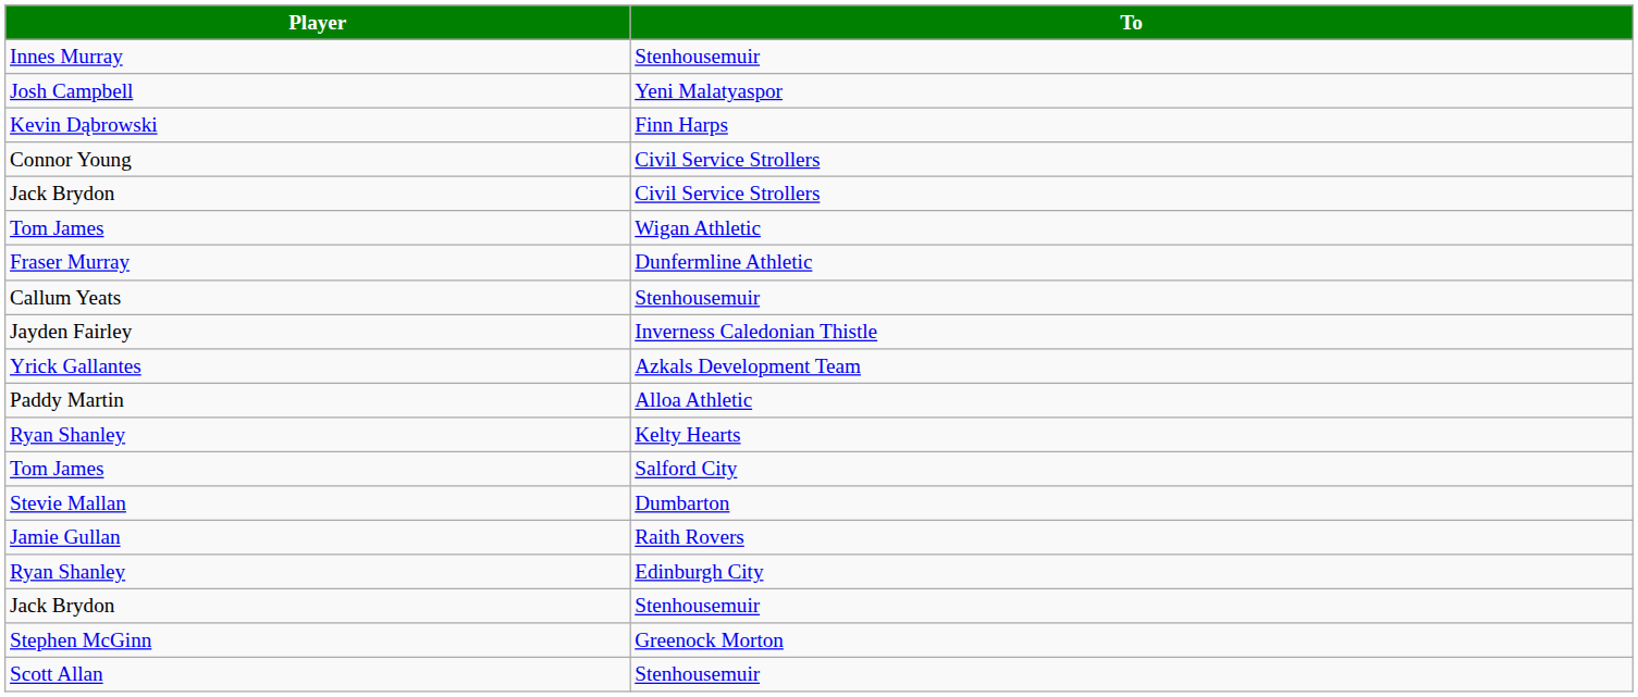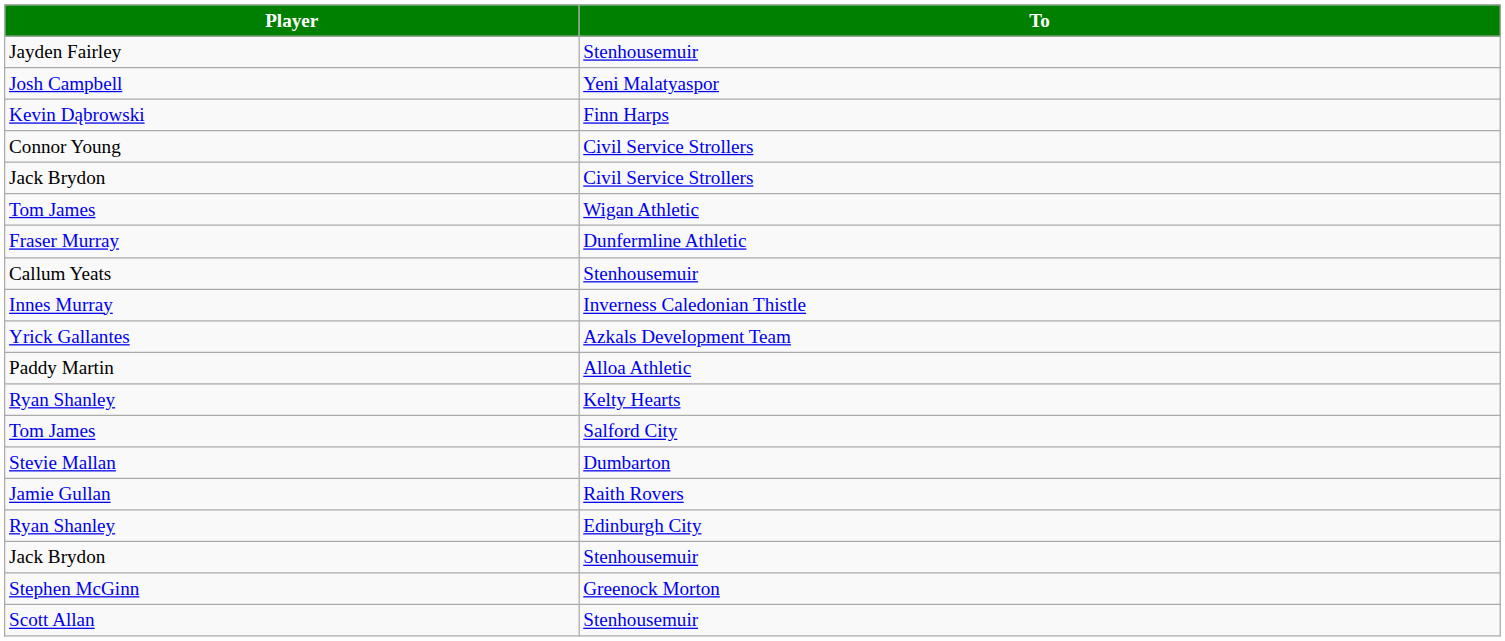row 2 | Player: Innes Murray -> Jayden Fairley
row 10 | Player: Jayden Fairley -> Innes Murray
